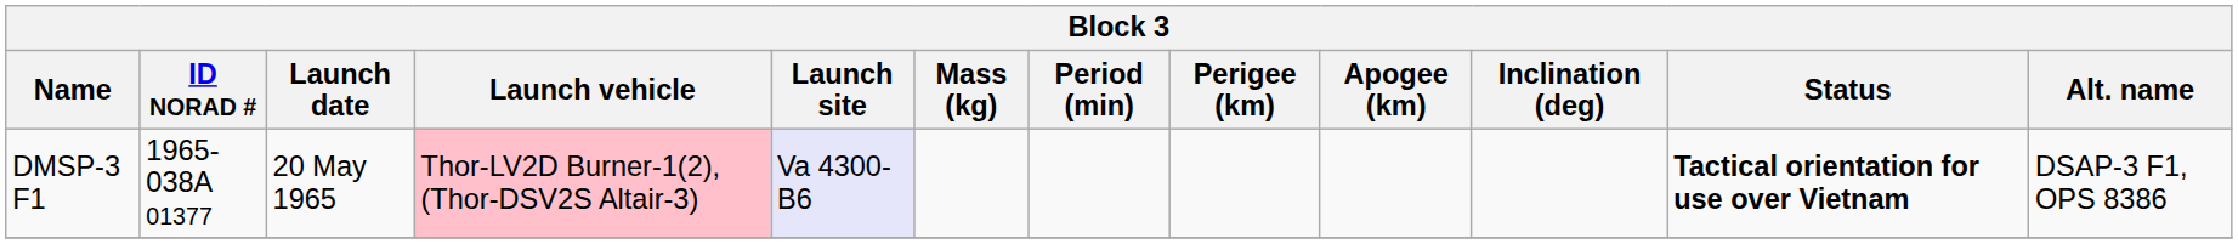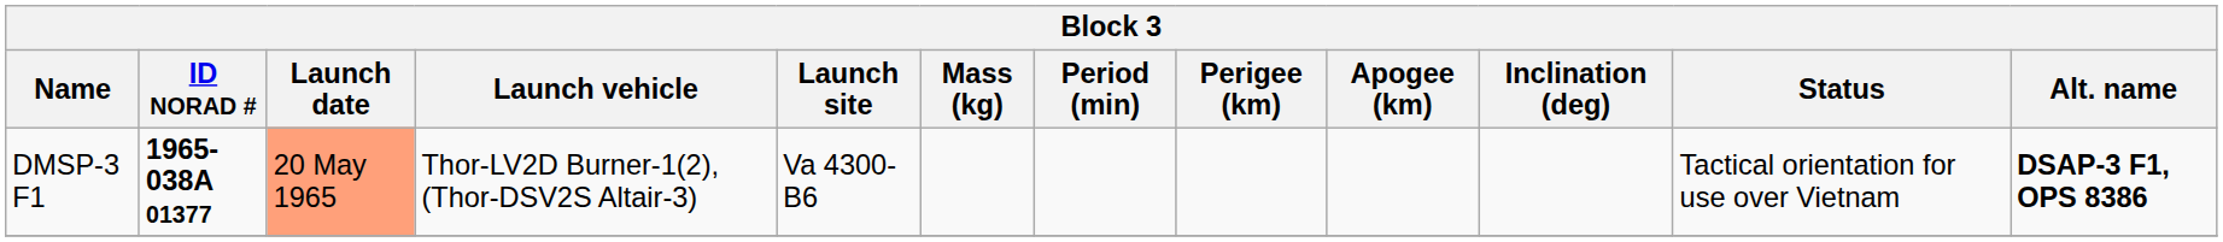DMSP-3 F1 | ID NORAD #: normal -> bold
DMSP-3 F1 | Launch date: no background -> lightsalmon background
DMSP-3 F1 | Launch vehicle: pink background -> no background
DMSP-3 F1 | Launch site: lavender background -> no background
DMSP-3 F1 | Status: bold -> normal
DMSP-3 F1 | Alt. name: normal -> bold
